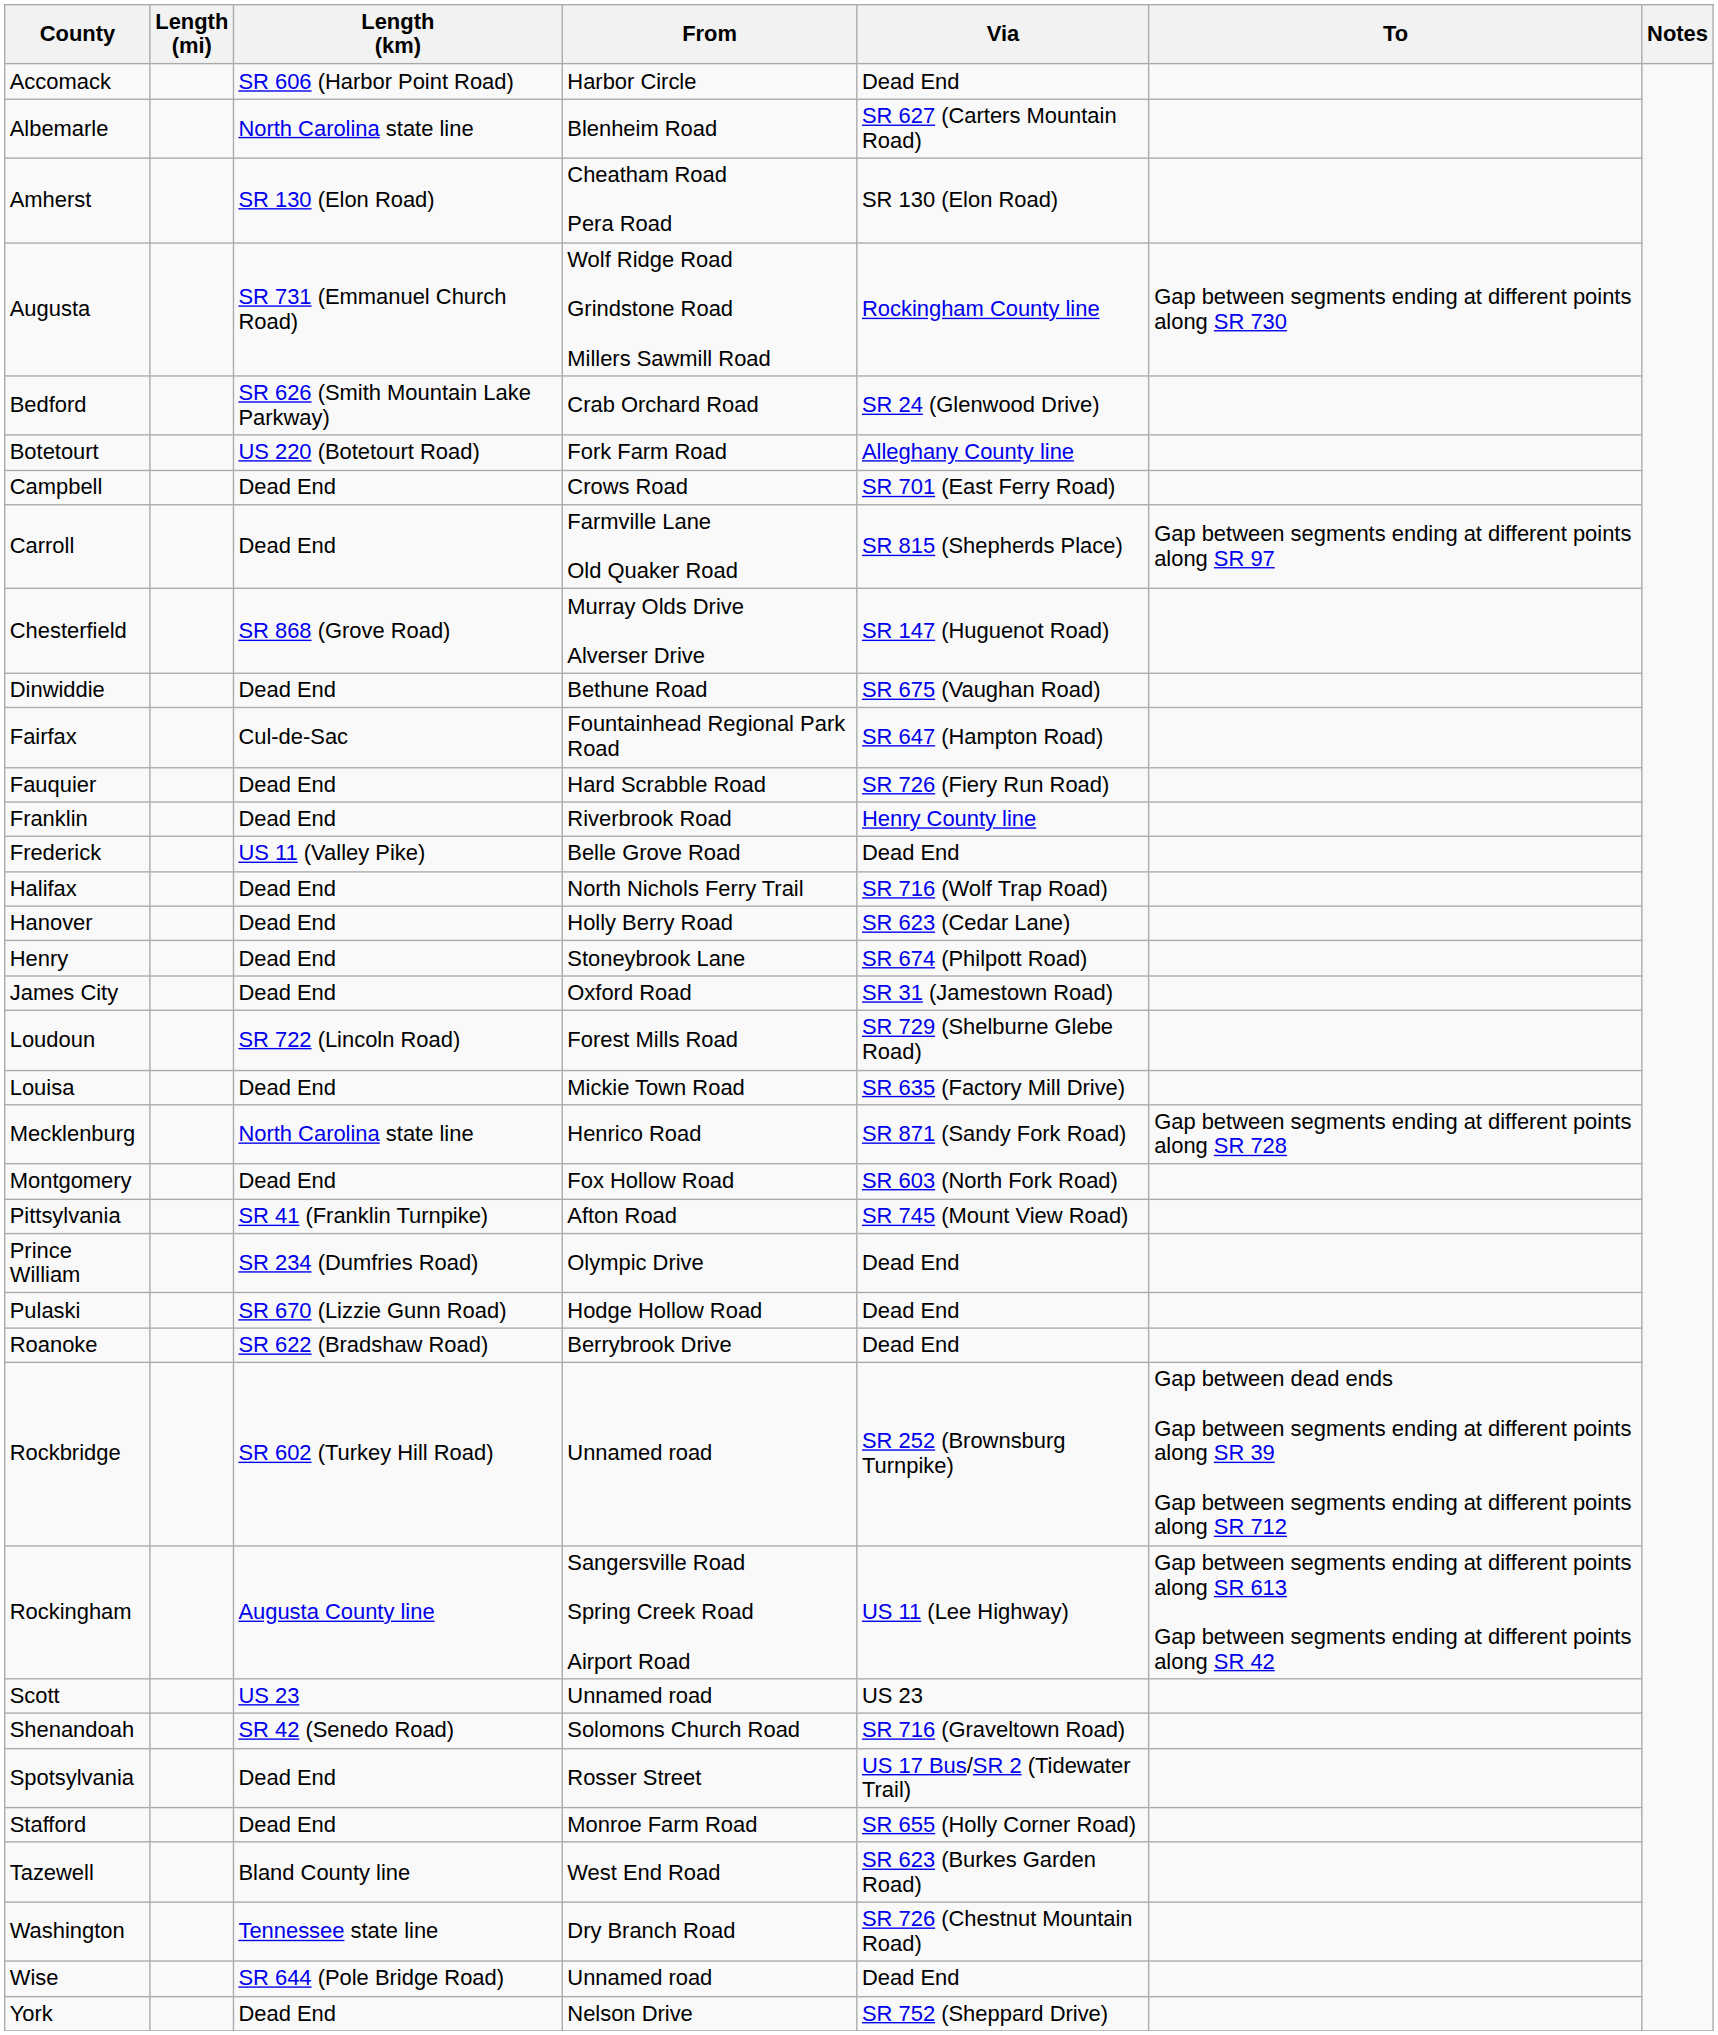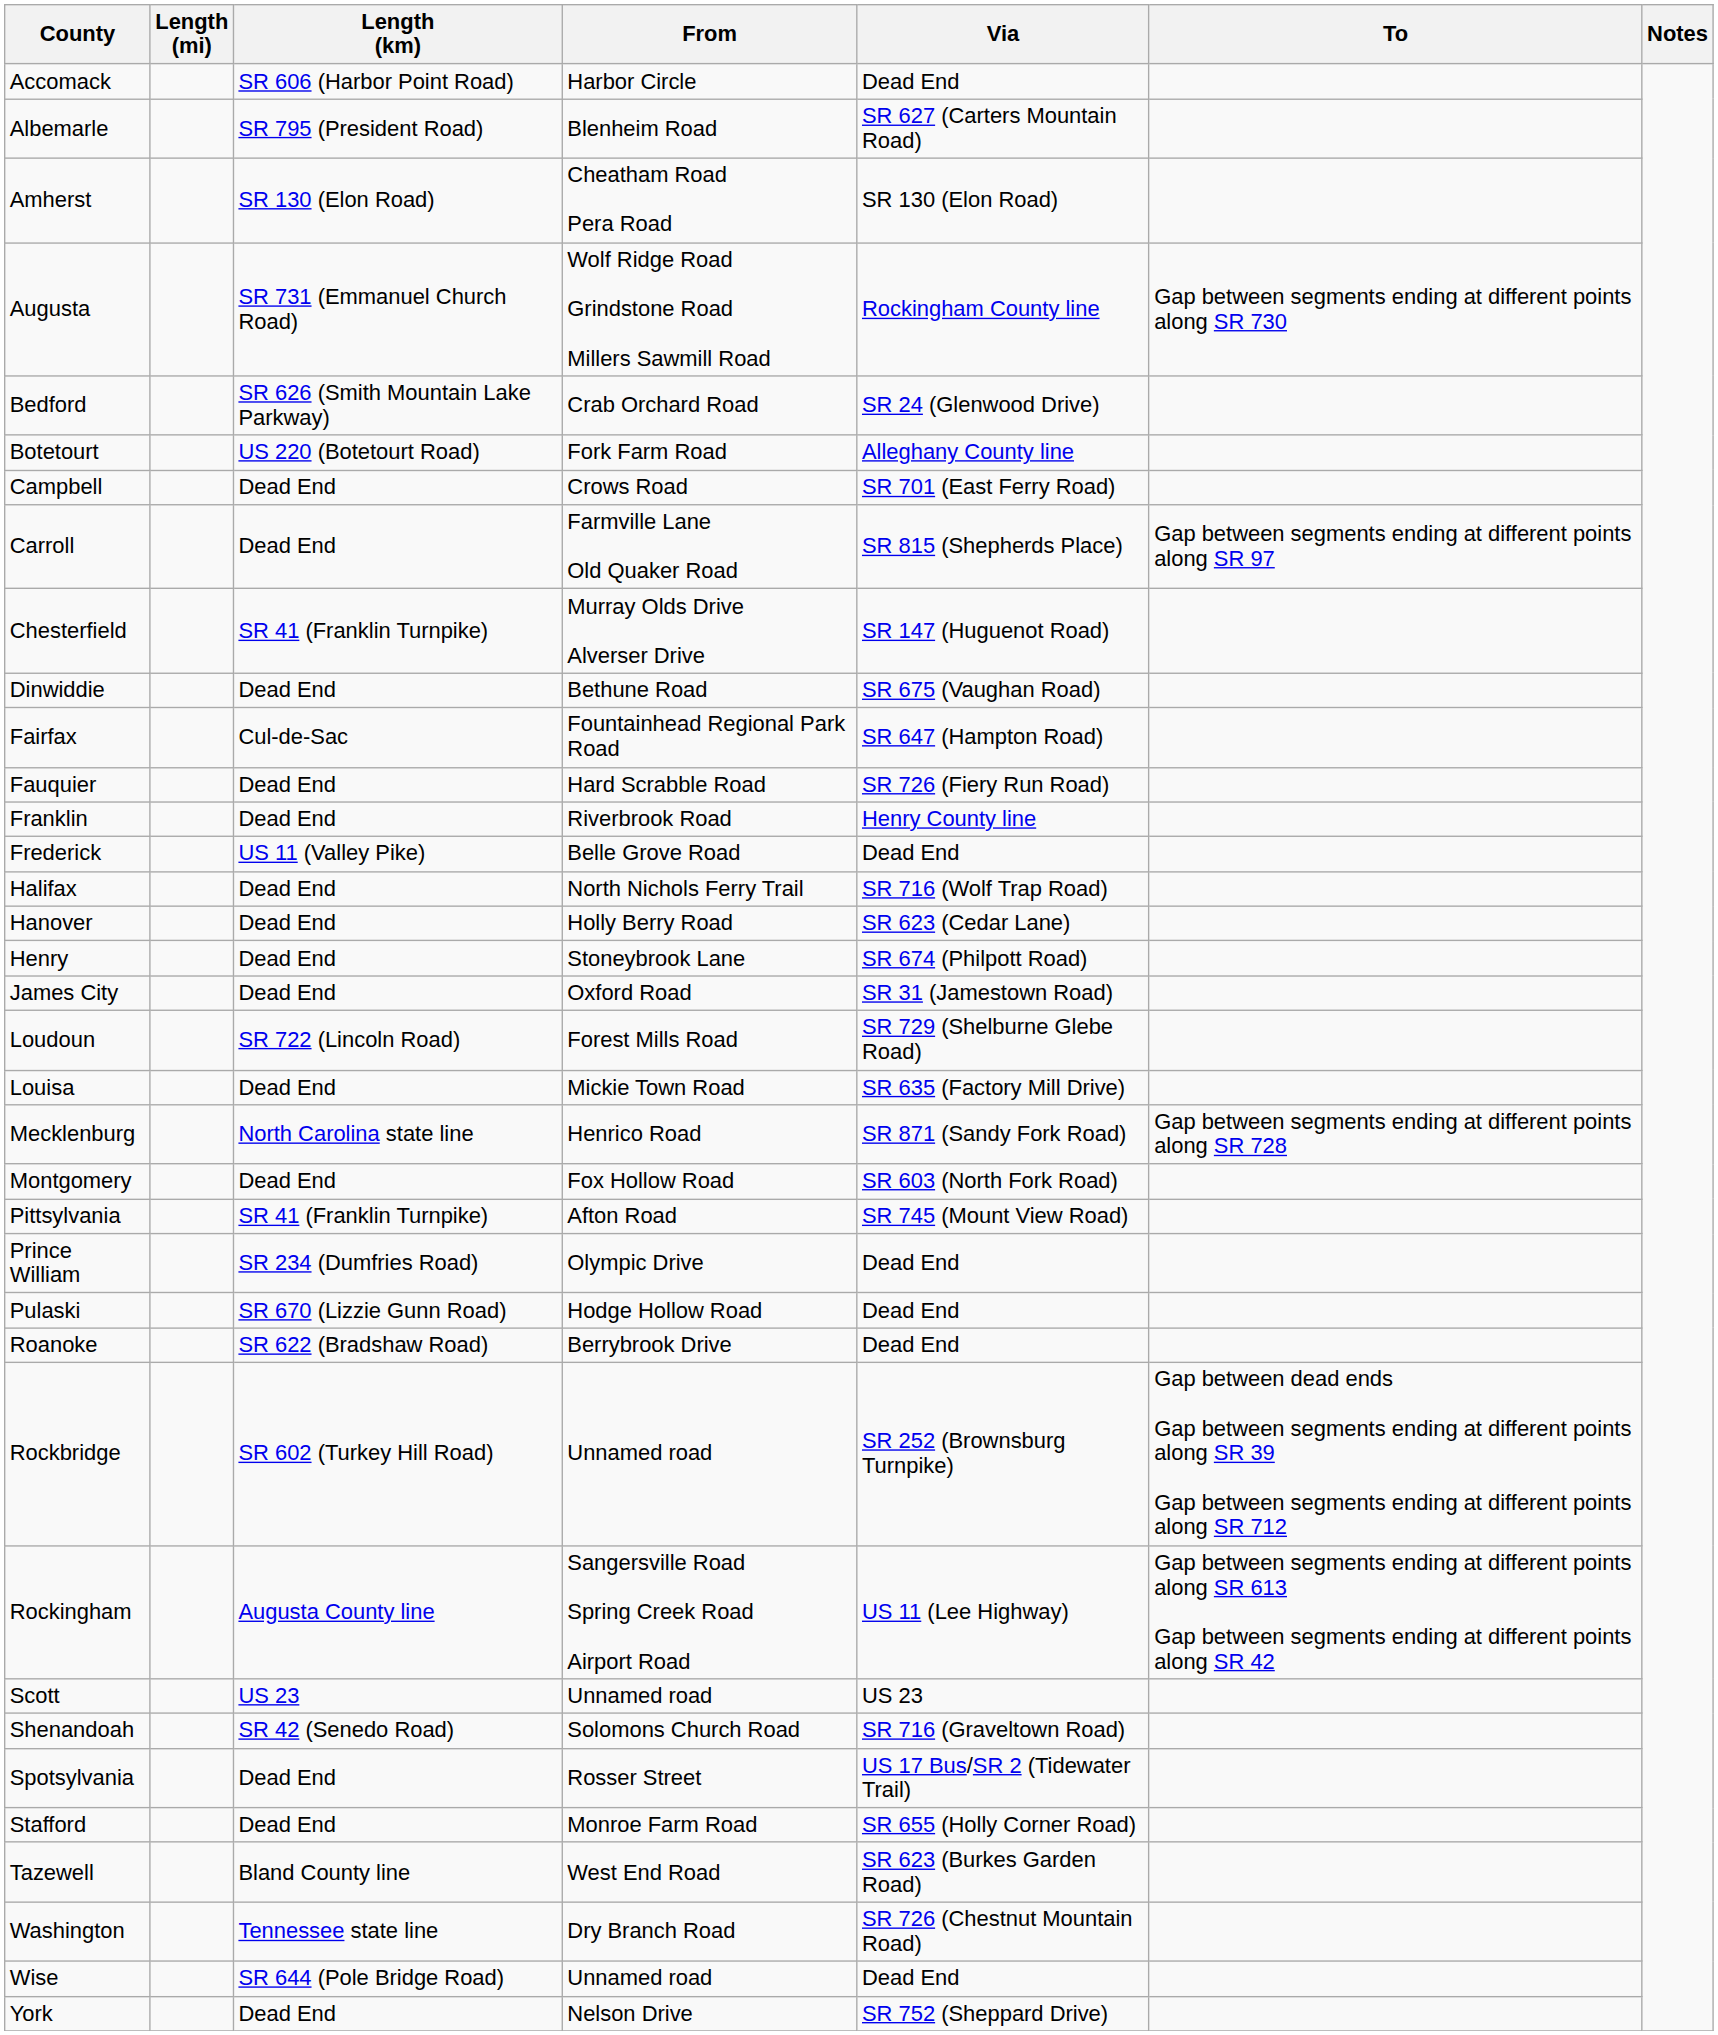Albemarle | Length (km): North Carolina state line -> SR 795 (President Road)
Chesterfield | Length (km): SR 868 (Grove Road) -> SR 41 (Franklin Turnpike)
